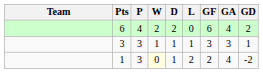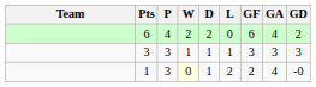row 3 | GD: 1 -> 3
row 4 | GD: -2 -> -0
